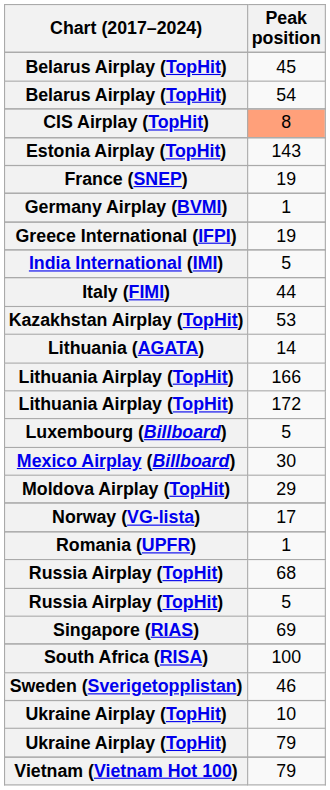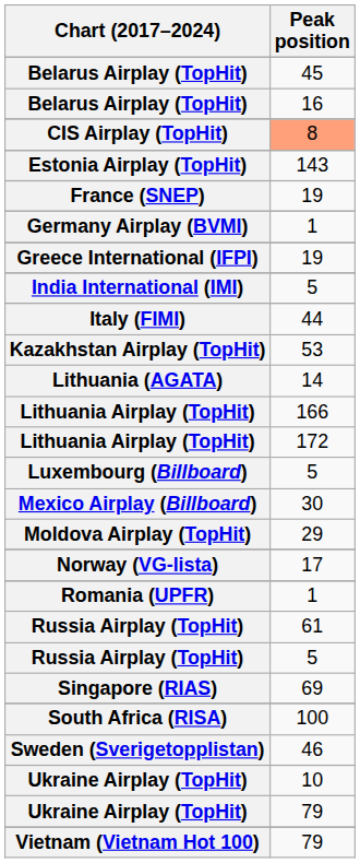row 3 | Peak position: 54 -> 16
row 20 | Peak position: 68 -> 61
